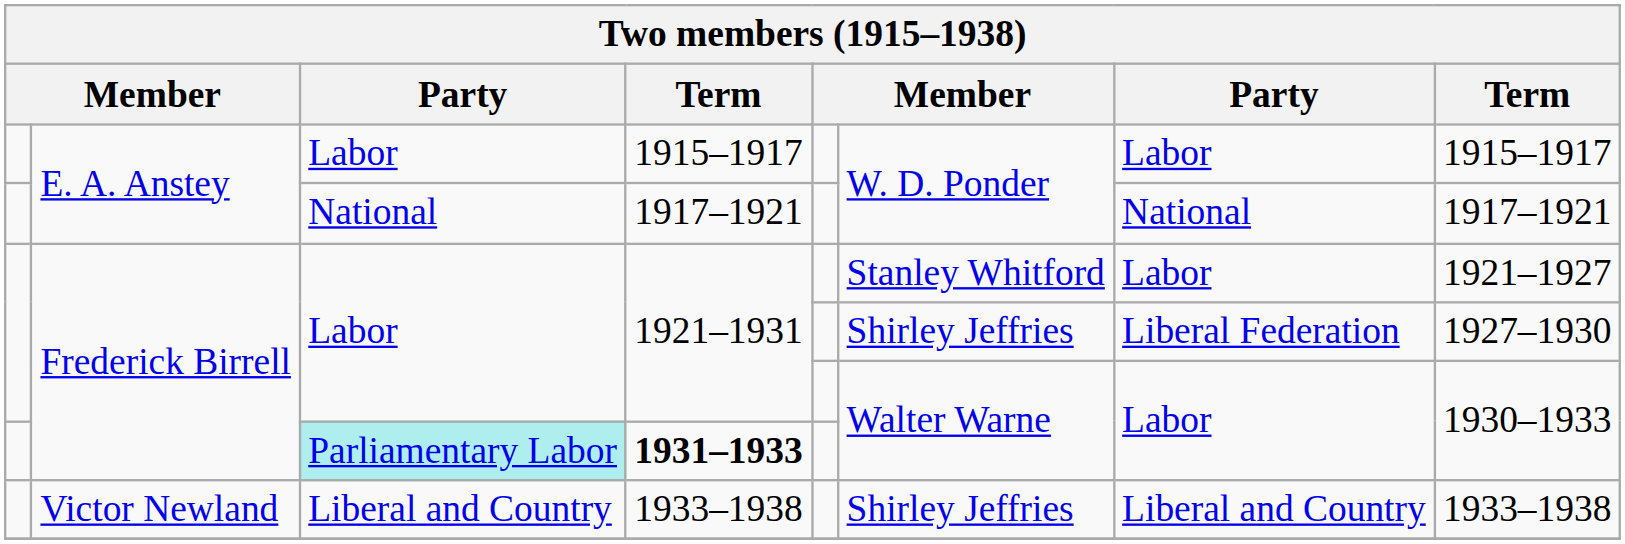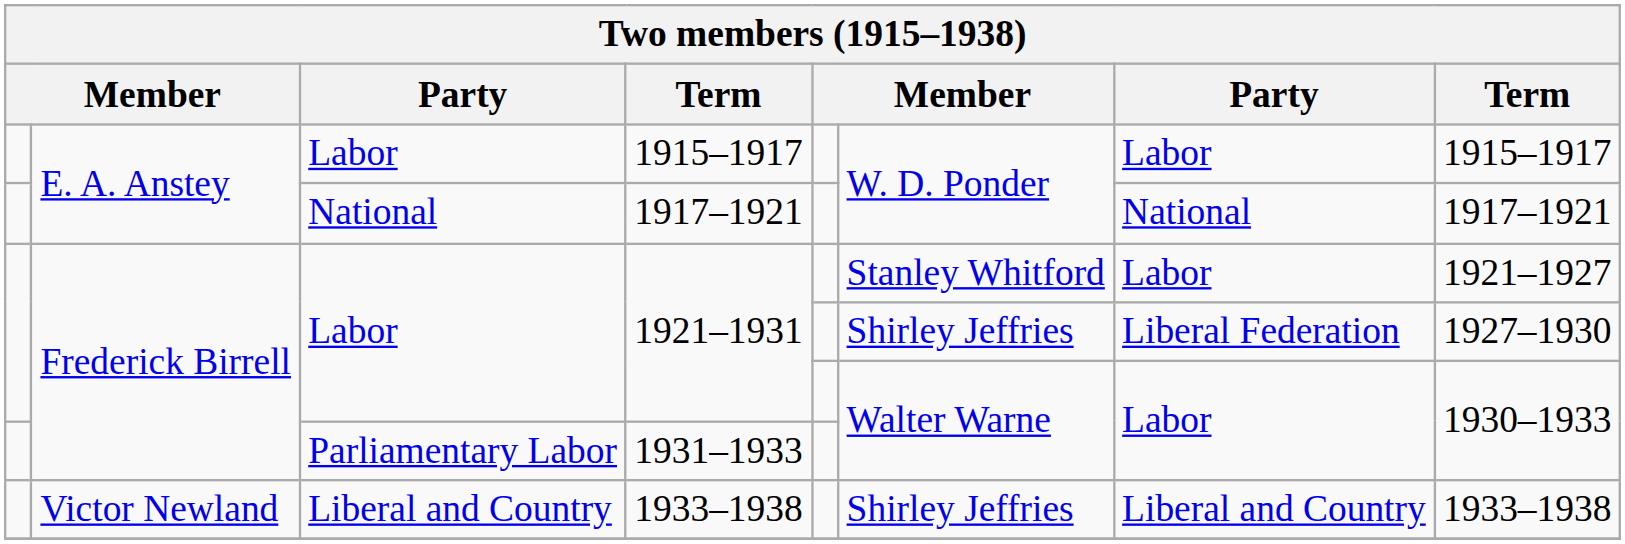1931–1933 | column 3: paleturquoise background -> no background
1931–1933 | column 4: bold -> normal
